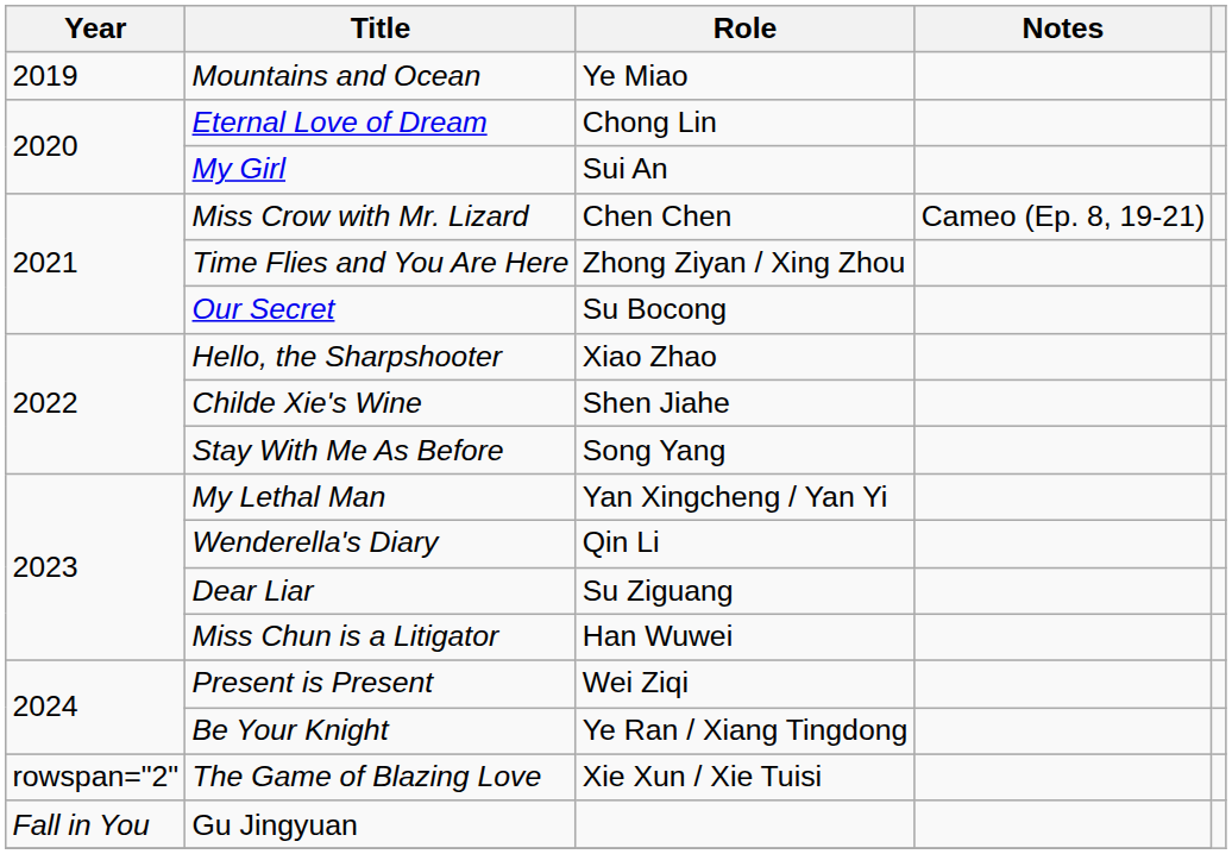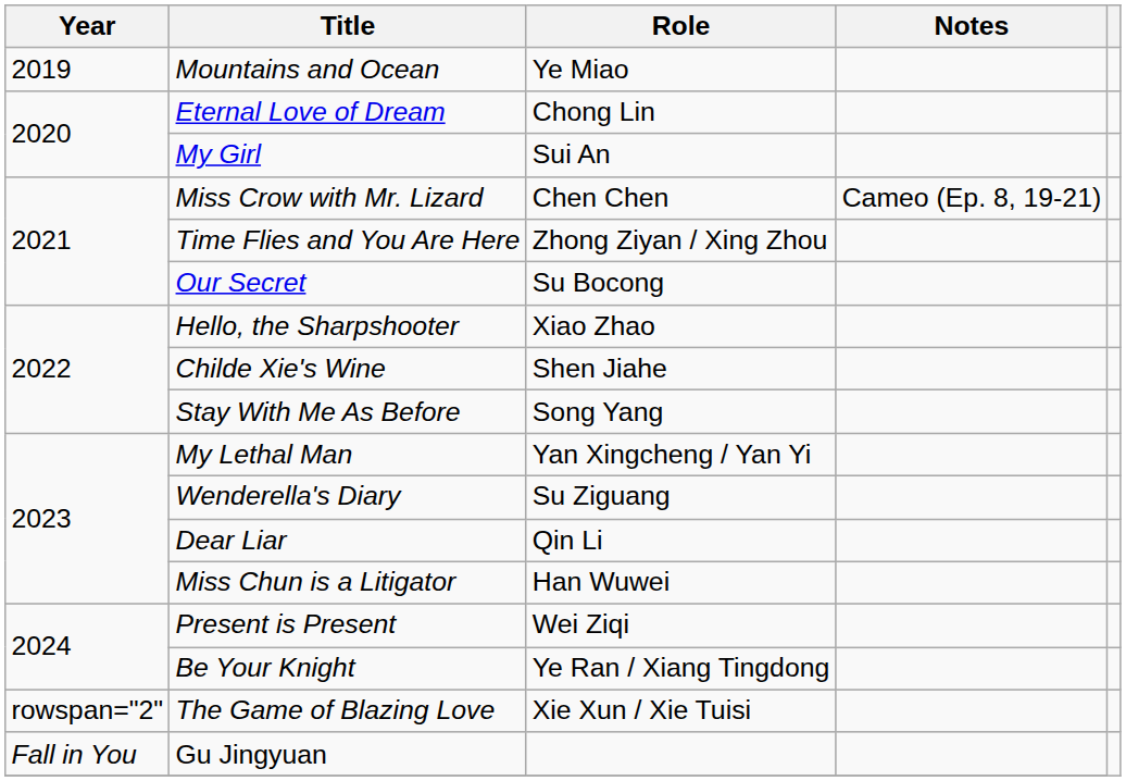Wenderella's Diary | Role: Qin Li -> Su Ziguang
Dear Liar | Role: Su Ziguang -> Qin Li
